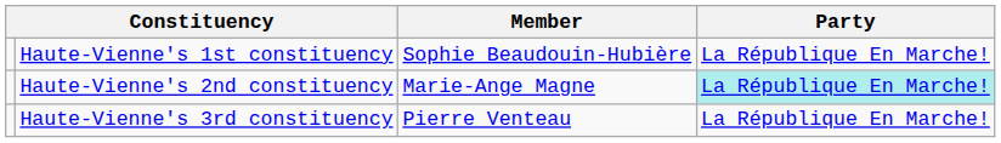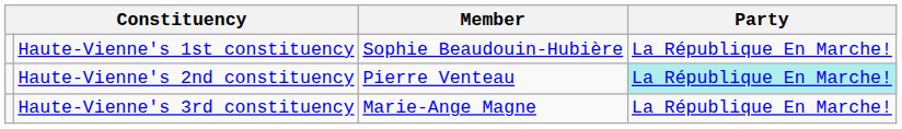Haute-Vienne's 2nd constituency | Member: Marie-Ange Magne -> Pierre Venteau
Haute-Vienne's 3rd constituency | Member: Pierre Venteau -> Marie-Ange Magne
